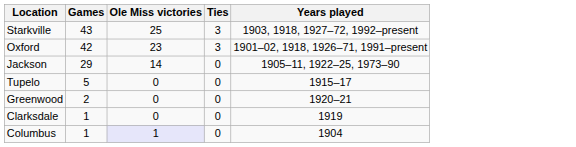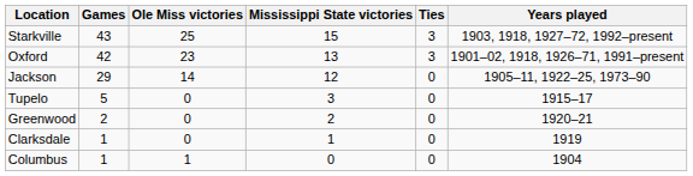+ column: Mississippi State victories | 15 | 13 | 12 | 3 | 2 | 1 | 0
Columbus | Ole Miss victories: lavender background -> no background
